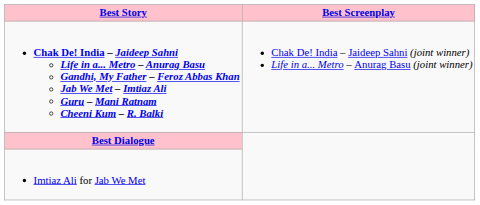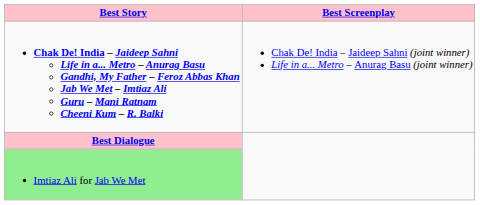Imtiaz Ali for Jab We Met | Best Story: no background -> lightgreen background
